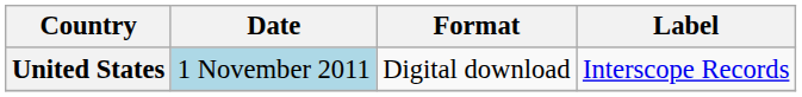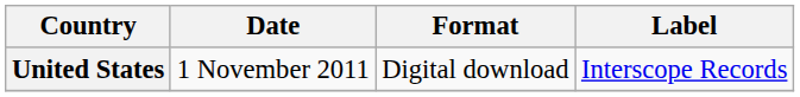United States | Date: lightblue background -> no background
